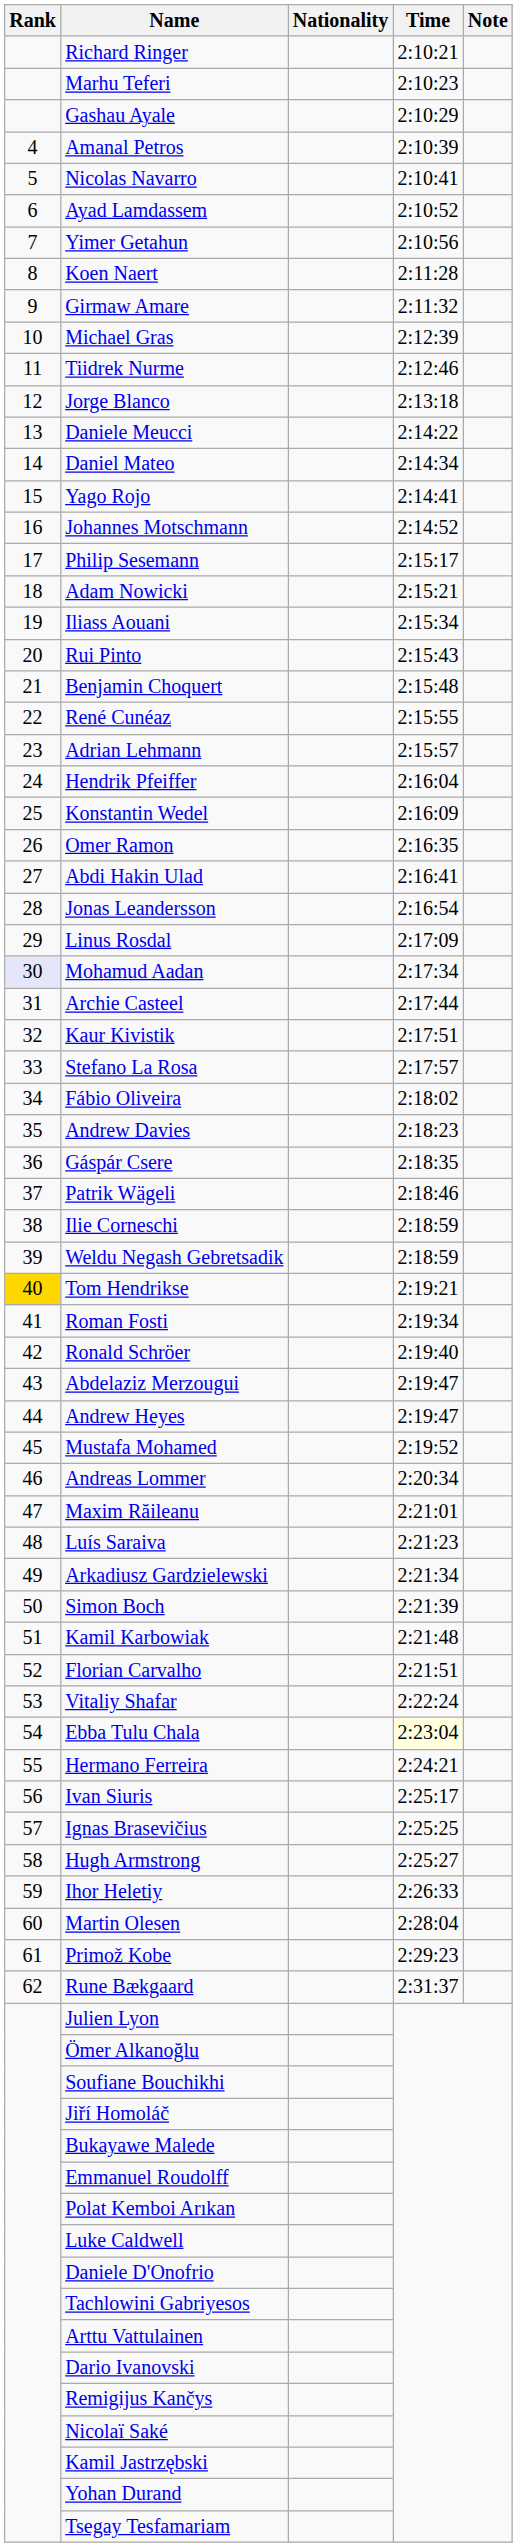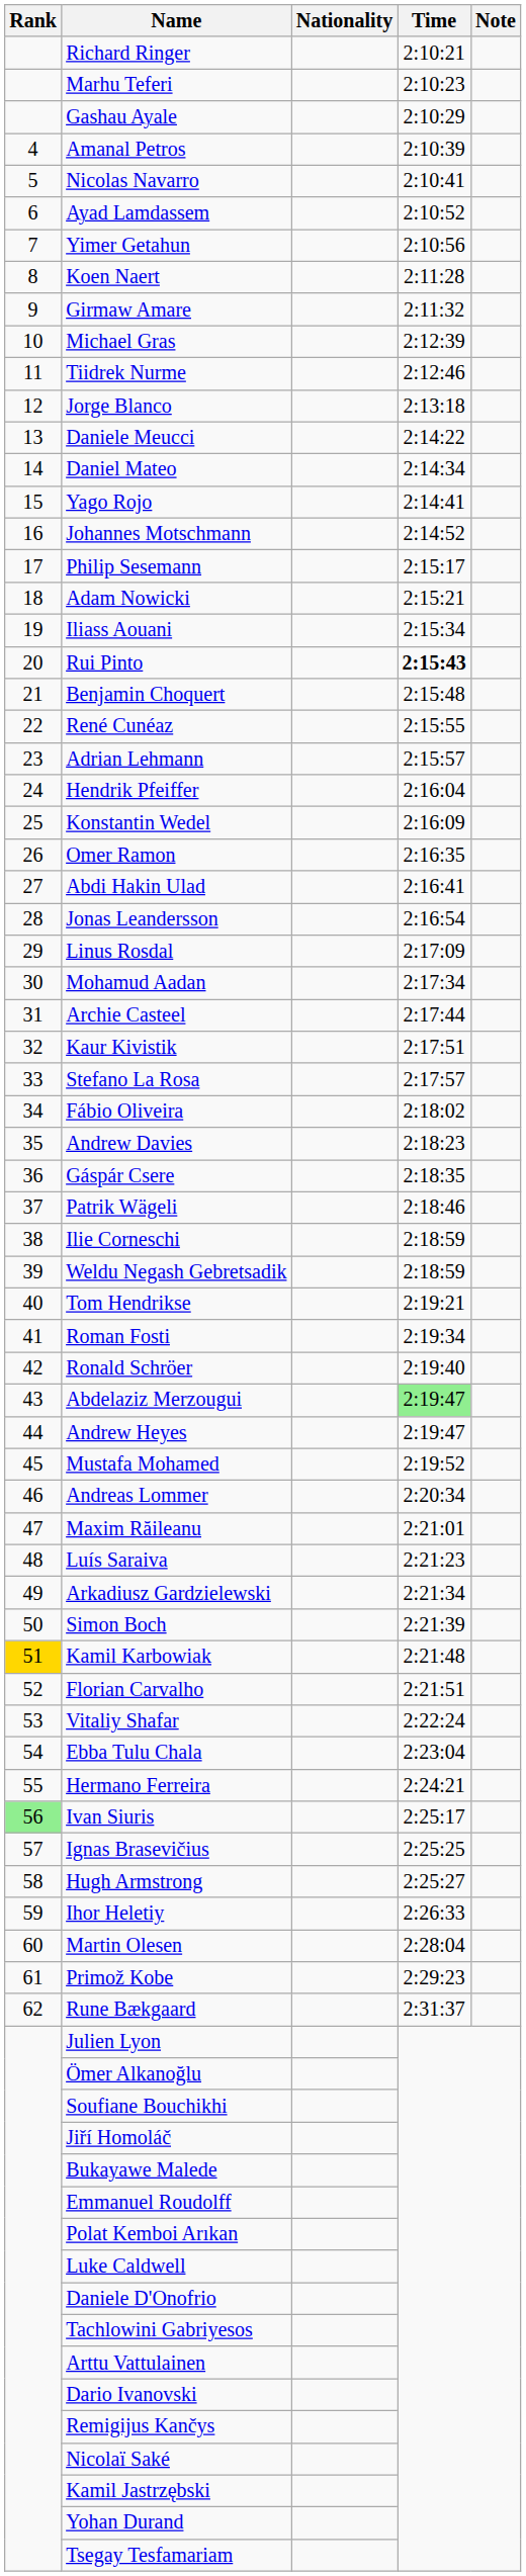Rui Pinto | Time: normal -> bold
Mohamud Aadan | Rank: lavender background -> no background
Tom Hendrikse | Rank: gold background -> no background
Abdelaziz Merzougui | Time: no background -> lightgreen background
Kamil Karbowiak | Rank: no background -> gold background
Ebba Tulu Chala | Time: lightyellow background -> no background
Ivan Siuris | Rank: no background -> lightgreen background
